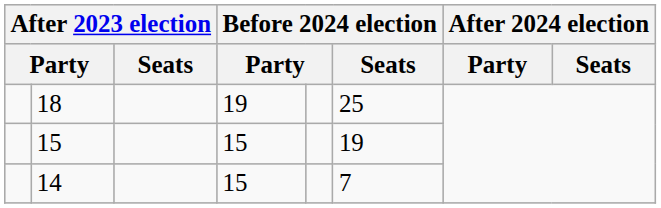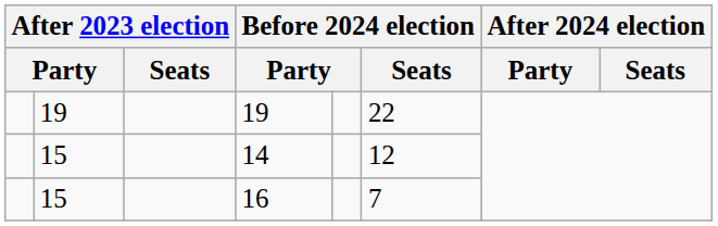row 3 | column 2: 18 -> 19
row 3 | Before 2024 election / Seats: 25 -> 22
row 4 | column 4: 15 -> 14
row 4 | Before 2024 election / Seats: 19 -> 12
row 5 | column 2: 14 -> 15
row 5 | column 4: 15 -> 16
